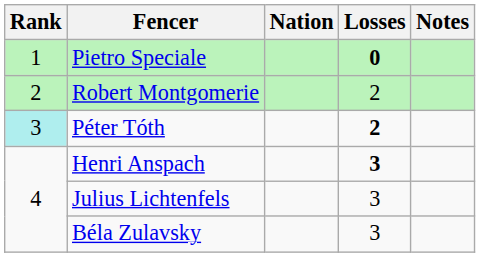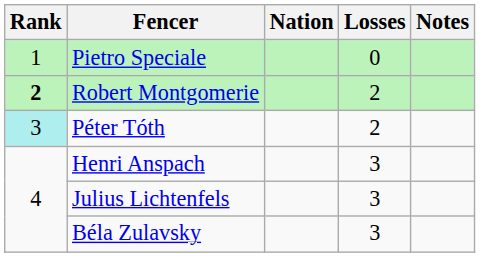Pietro Speciale | Losses: bold -> normal
Robert Montgomerie | Rank: normal -> bold
Péter Tóth | Losses: bold -> normal
Henri Anspach | Losses: bold -> normal
